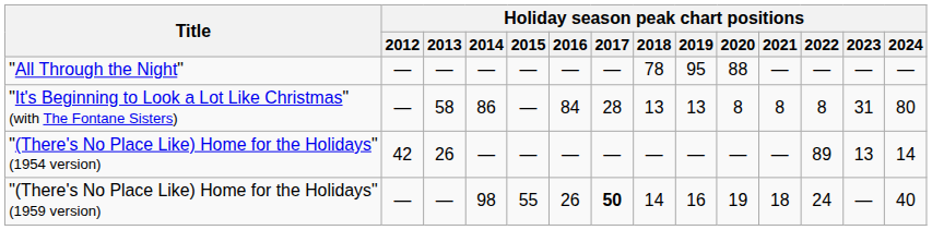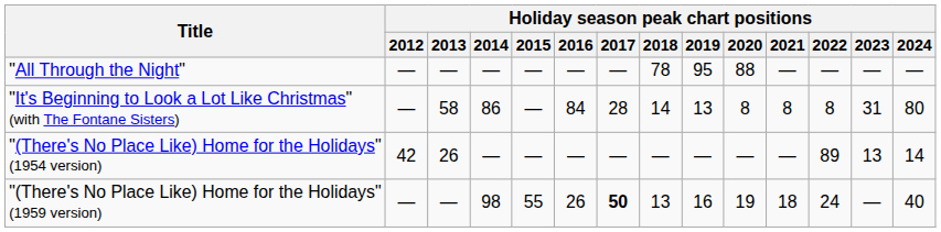row 4 | Holiday season peak chart positions / 2018: 13 -> 14
row 6 | Holiday season peak chart positions / 2018: 14 -> 13
